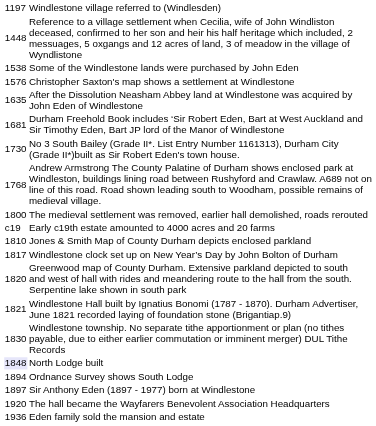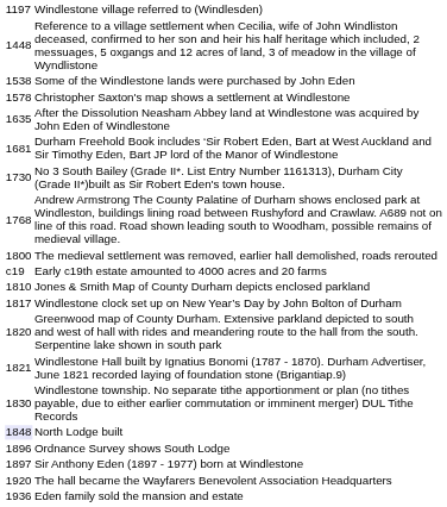Christopher Saxton's map shows a settlement at Windlestone | column 1: 1576 -> 1578
Ordnance Survey shows South Lodge | column 1: 1894 -> 1896
